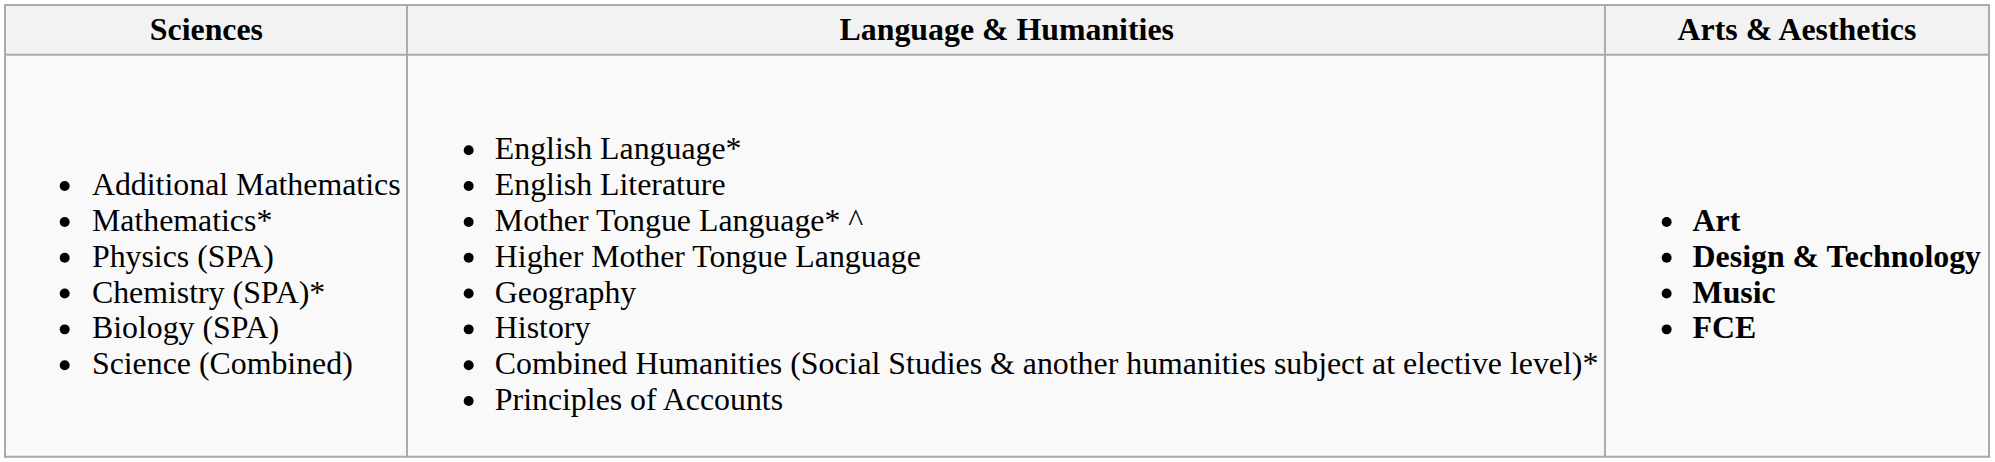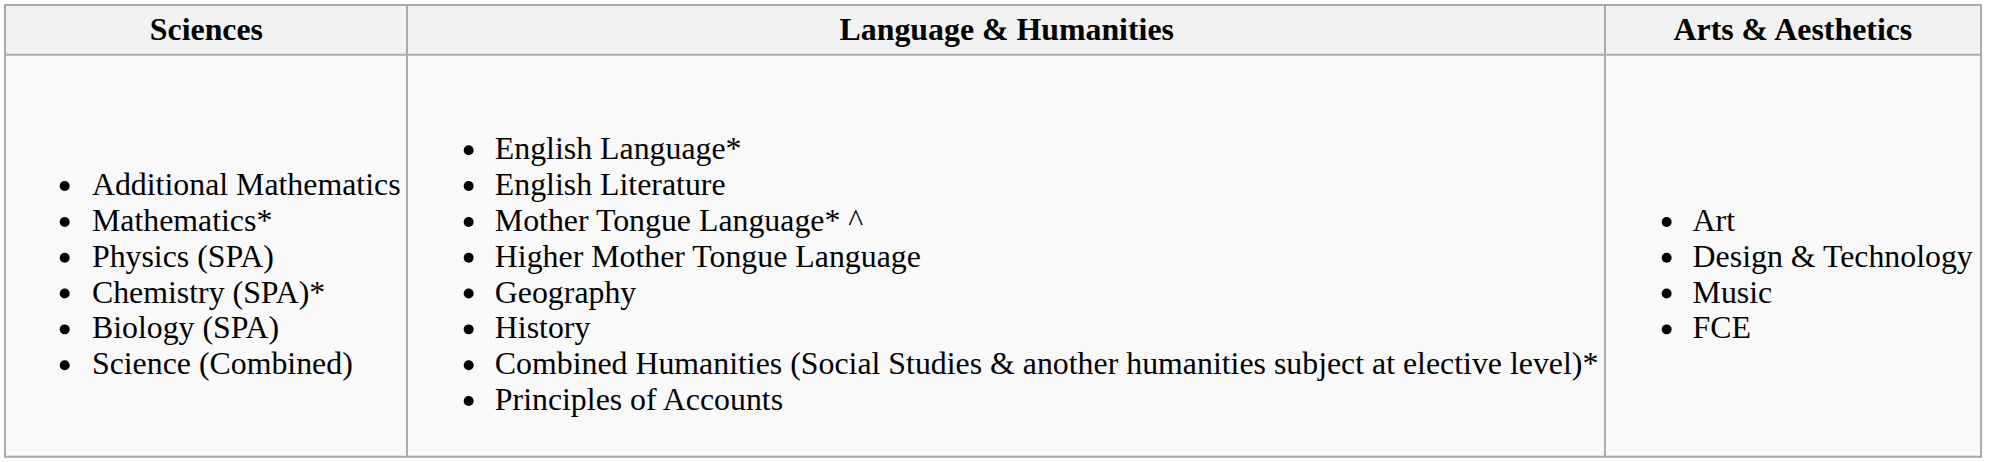row 2 | Arts & Aesthetics: bold -> normal
